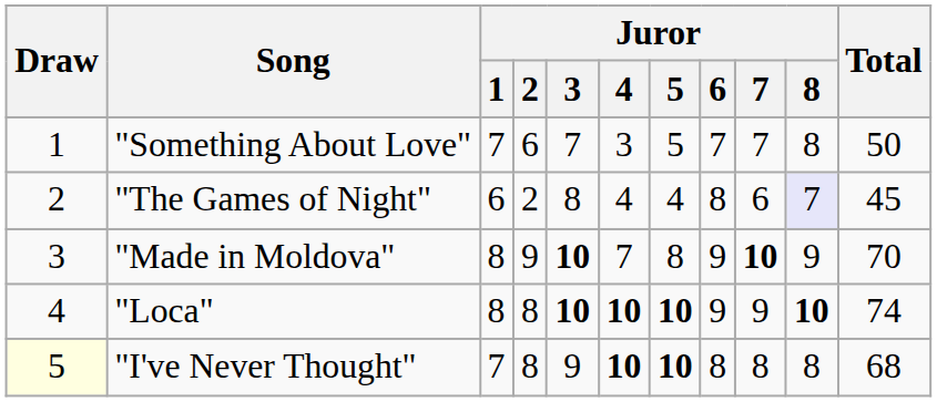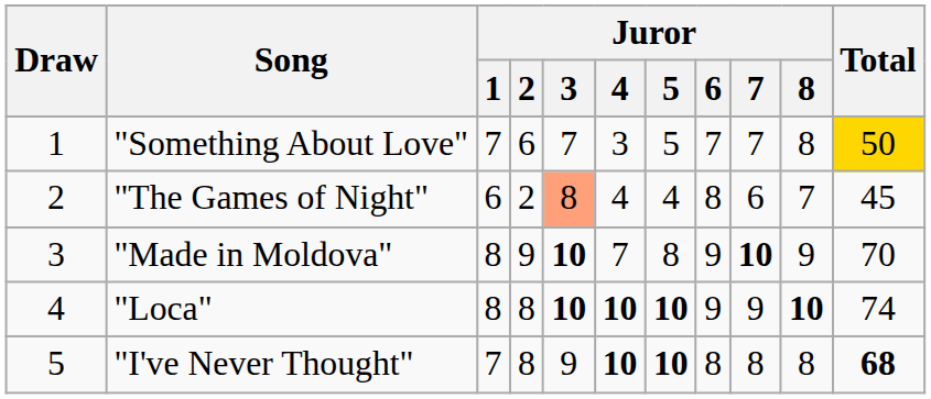"Something About Love" | Total: no background -> gold background
"The Games of Night" | Juror / 3: no background -> lightsalmon background
"The Games of Night" | Juror / 8: lavender background -> no background
"I've Never Thought" | Draw: lightyellow background -> no background
"I've Never Thought" | Total: normal -> bold
